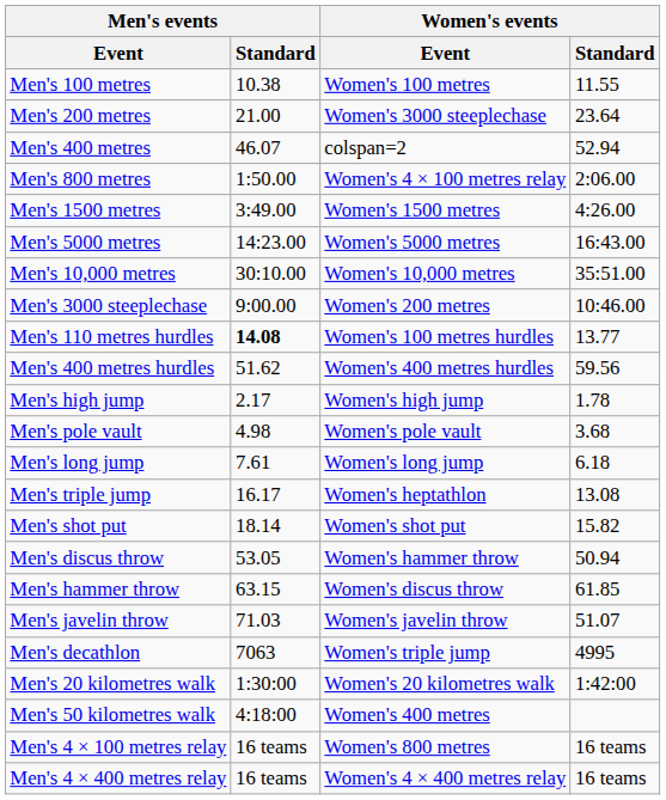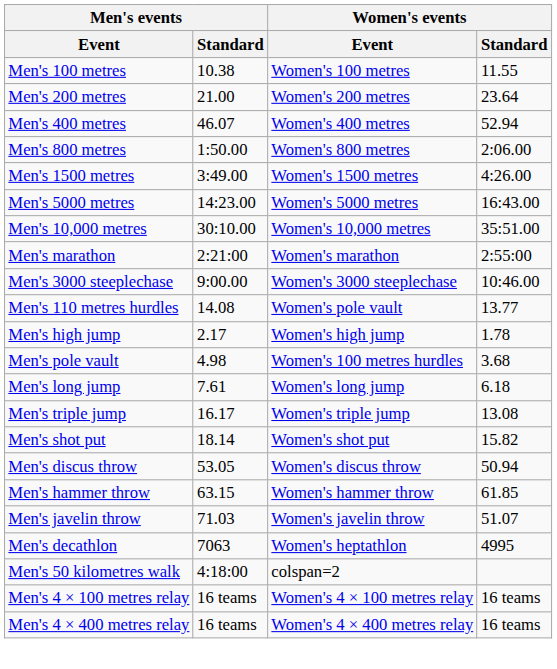Men's 200 metres | Women's events / Event: Women's 3000 steeplechase -> Women's 200 metres
Men's 400 metres | Women's events / Event: colspan=2 -> Women's 400 metres
Men's 800 metres | Women's events / Event: Women's 4 × 100 metres relay -> Women's 800 metres
+ row: Men's marathon | 2:21:00 | Women's marathon | 2:55:00
Men's 3000 steeplechase | Women's events / Event: Women's 200 metres -> Women's 3000 steeplechase
Men's 110 metres hurdles | Men's events / Standard: bold -> normal
Men's 110 metres hurdles | Women's events / Event: Women's 100 metres hurdles -> Women's pole vault
- row: Men's 400 metres hurdles | 51.62 | Women's 400 metres hurdles | 59.56
Men's pole vault | Women's events / Event: Women's pole vault -> Women's 100 metres hurdles
Men's triple jump | Women's events / Event: Women's heptathlon -> Women's triple jump
Men's discus throw | Women's events / Event: Women's hammer throw -> Women's discus throw
Men's hammer throw | Women's events / Event: Women's discus throw -> Women's hammer throw
Men's decathlon | Women's events / Event: Women's triple jump -> Women's heptathlon
- row: Men's 20 kilometres walk | 1:30:00 | Women's 20 kilometres walk | 1:42:00
Men's 50 kilometres walk | Women's events / Event: Women's 400 metres -> colspan=2
Men's 4 × 100 metres relay | Women's events / Event: Women's 800 metres -> Women's 4 × 100 metres relay
